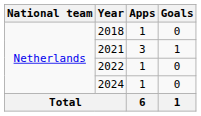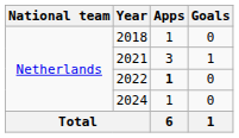2022 | Apps: normal -> bold
